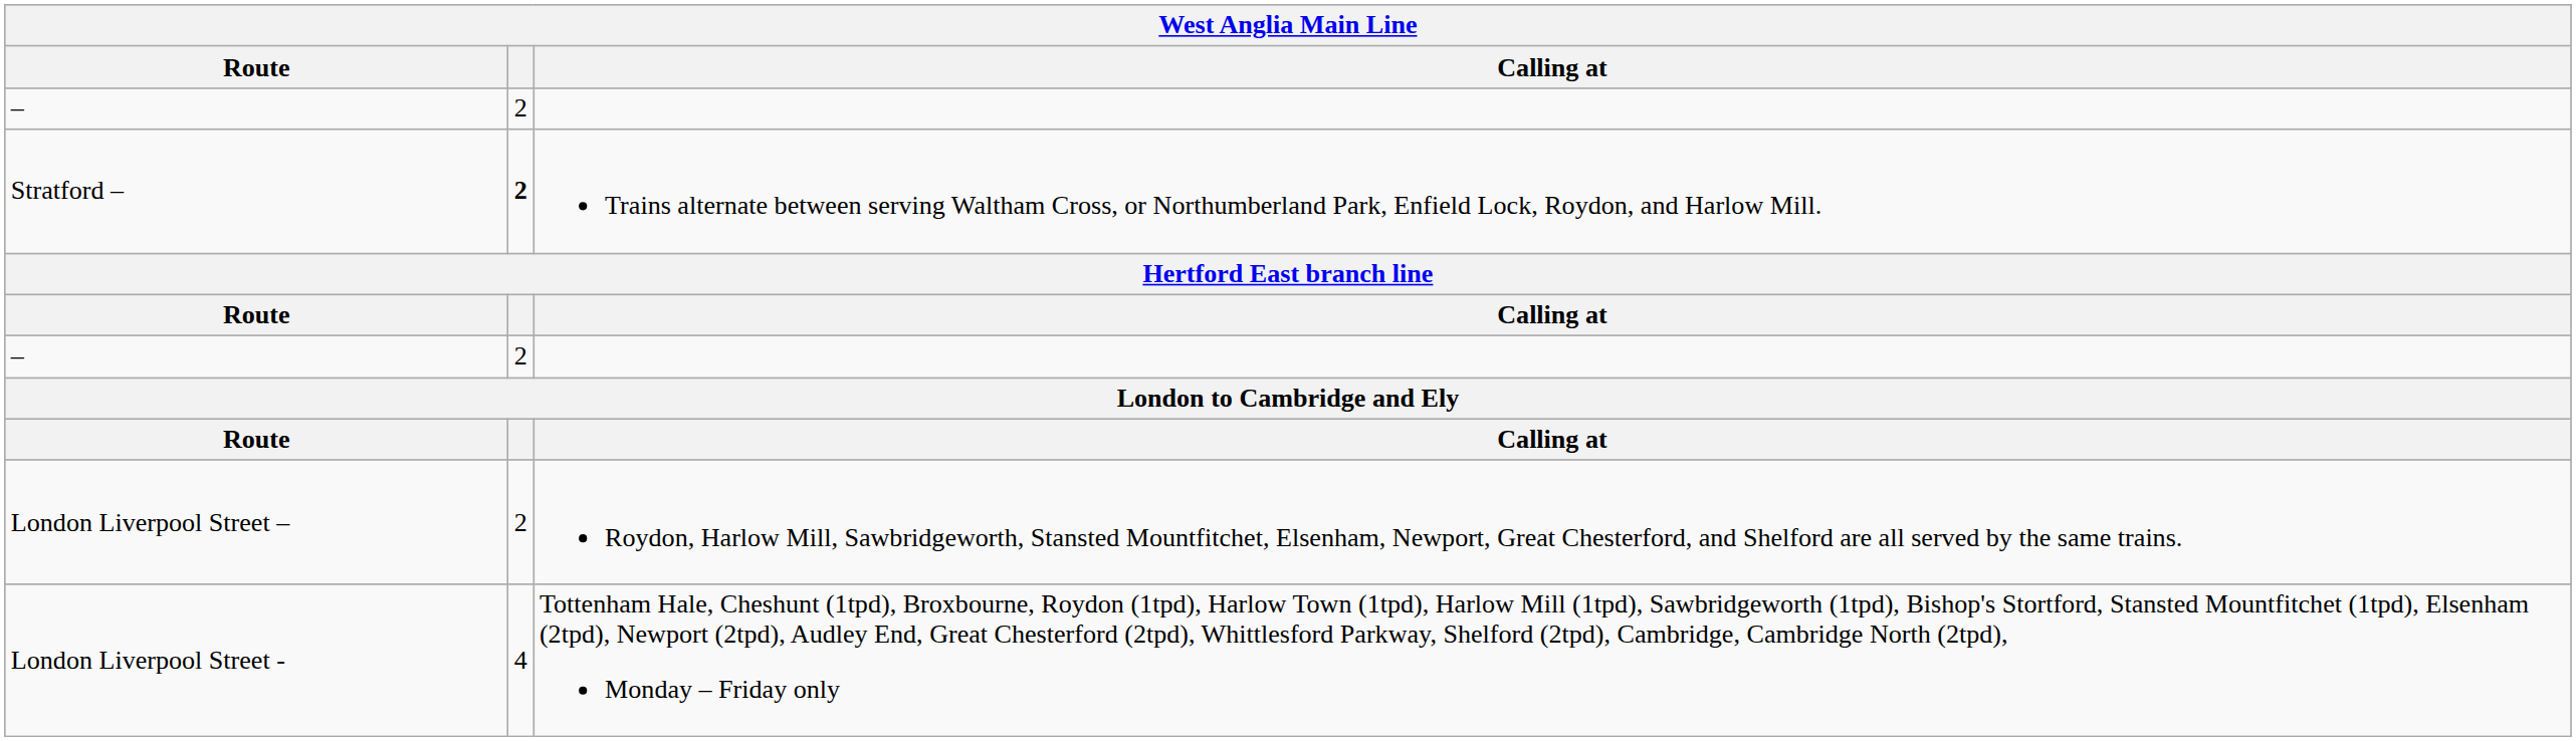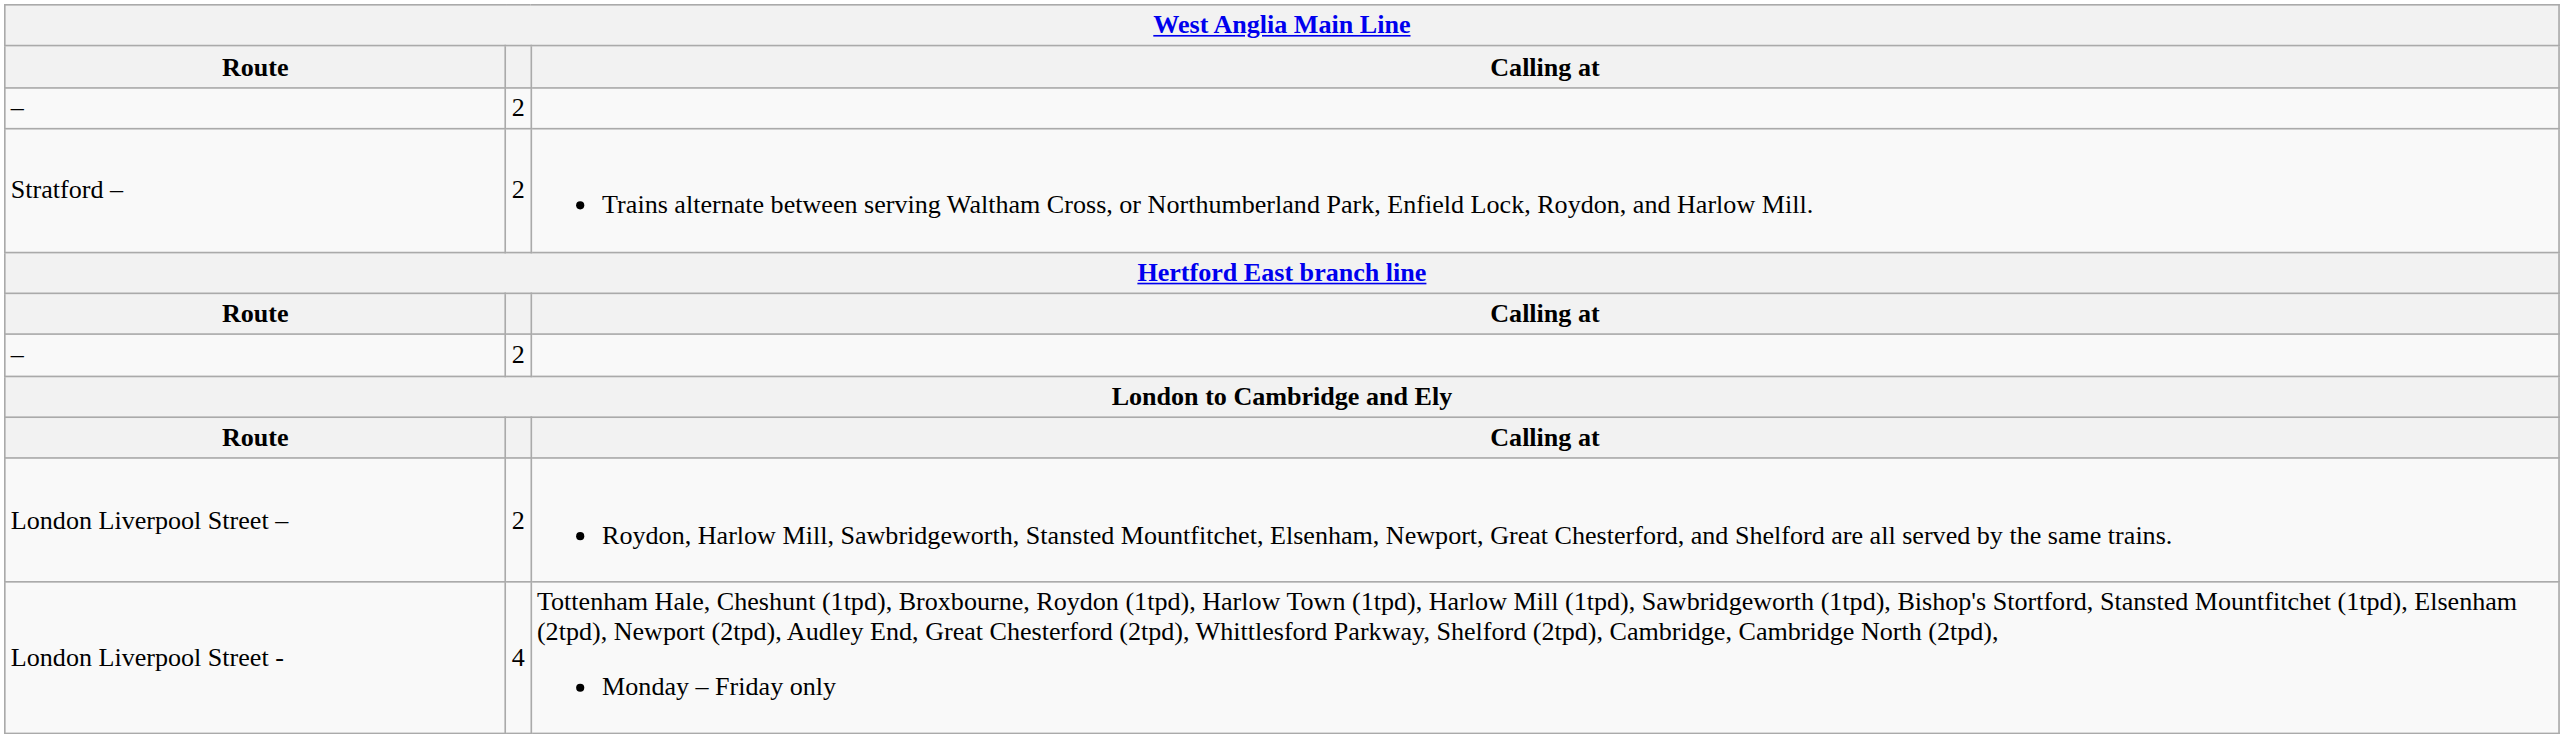Stratford – | column 2: bold -> normal
